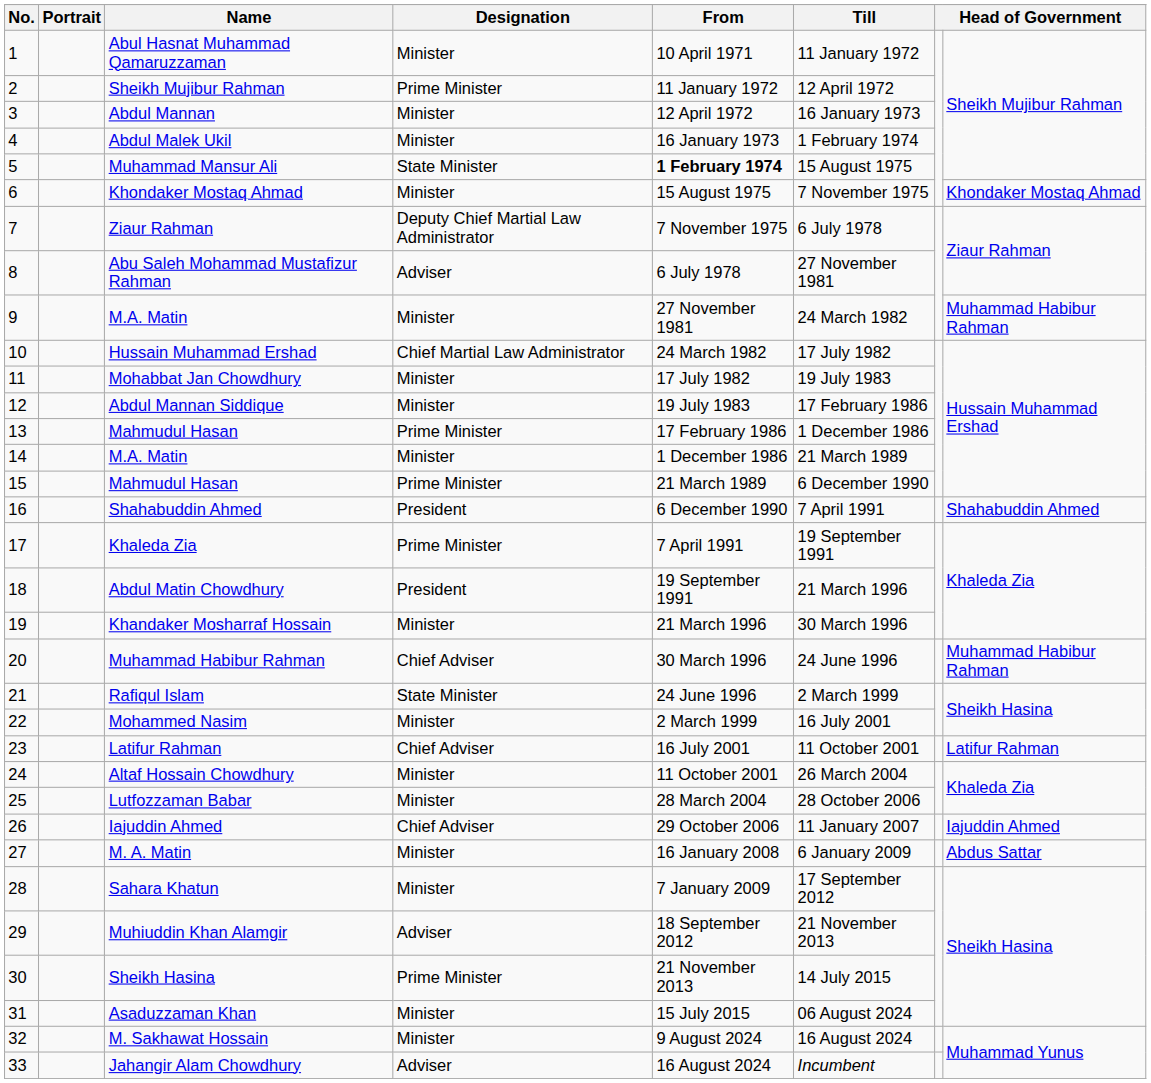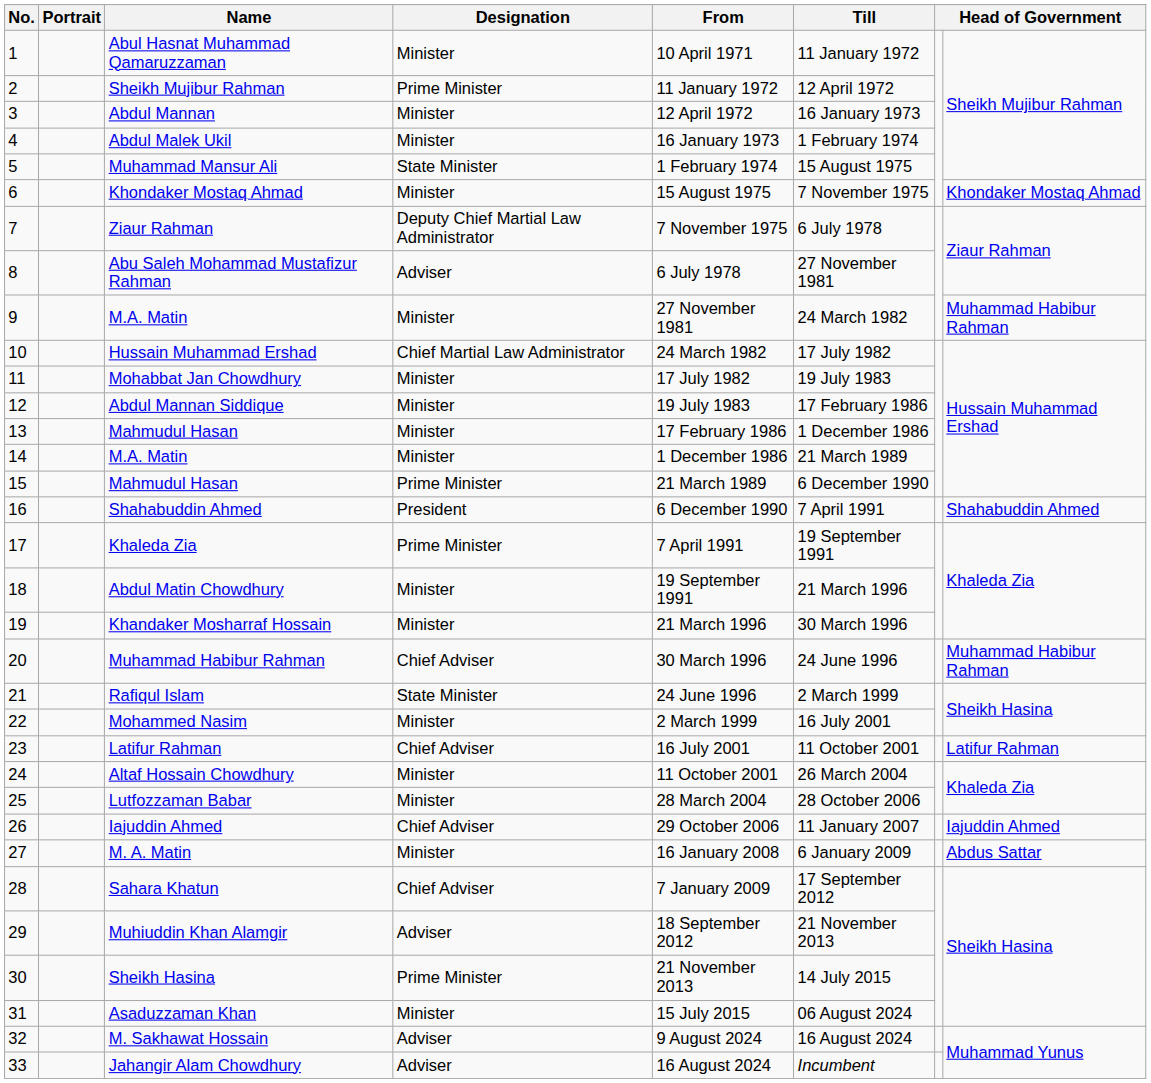Muhammad Mansur Ali | From: bold -> normal
13 / Mahmudul Hasan | Designation: Prime Minister -> Minister
Abdul Matin Chowdhury | Designation: President -> Minister
Sahara Khatun | Designation: Minister -> Chief Adviser
M. Sakhawat Hossain | Designation: Minister -> Adviser
